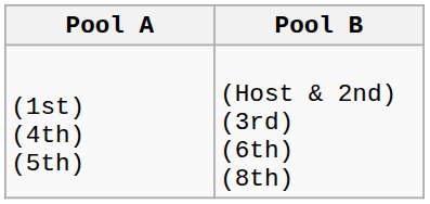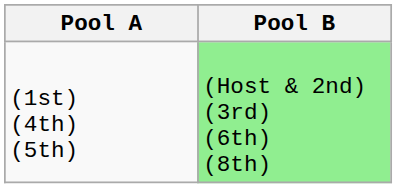(1st) (4th) (5th) | Pool B: no background -> lightgreen background
